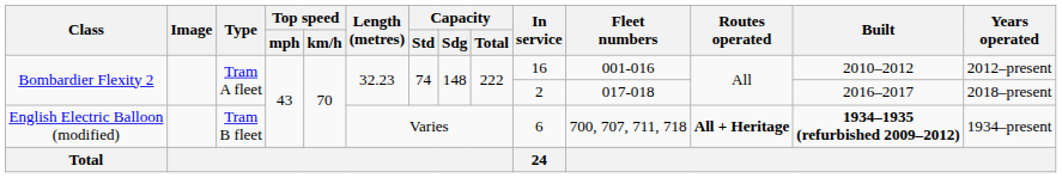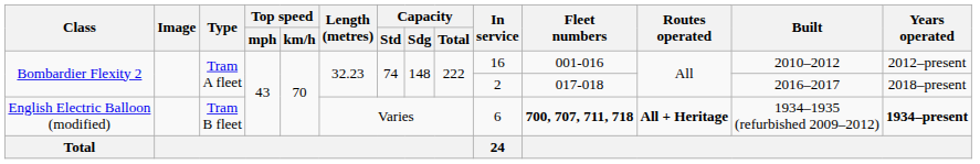English Electric Balloon (modified) | Fleet numbers: normal -> bold
English Electric Balloon (modified) | Built: bold -> normal
English Electric Balloon (modified) | Years operated: normal -> bold
